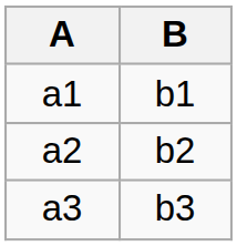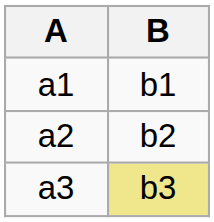a3 | B: no background -> khaki background
